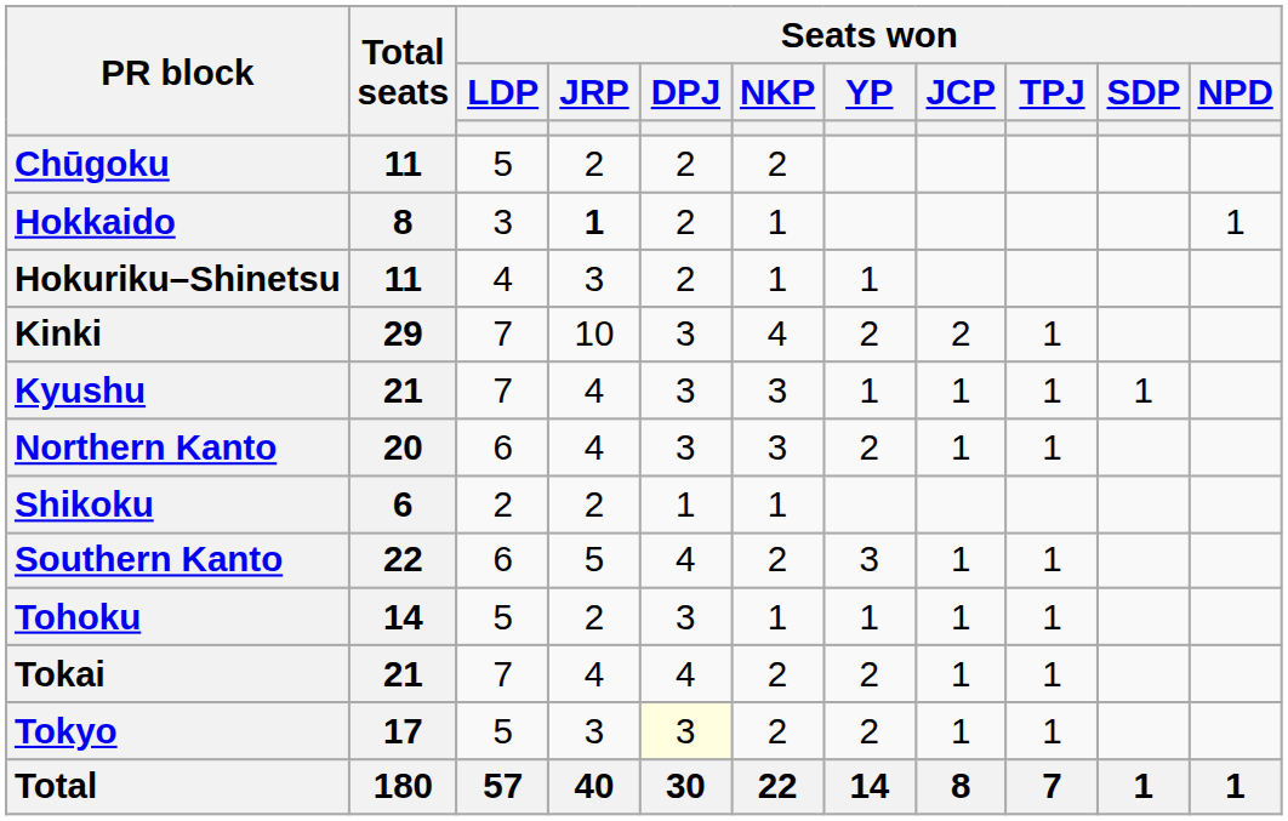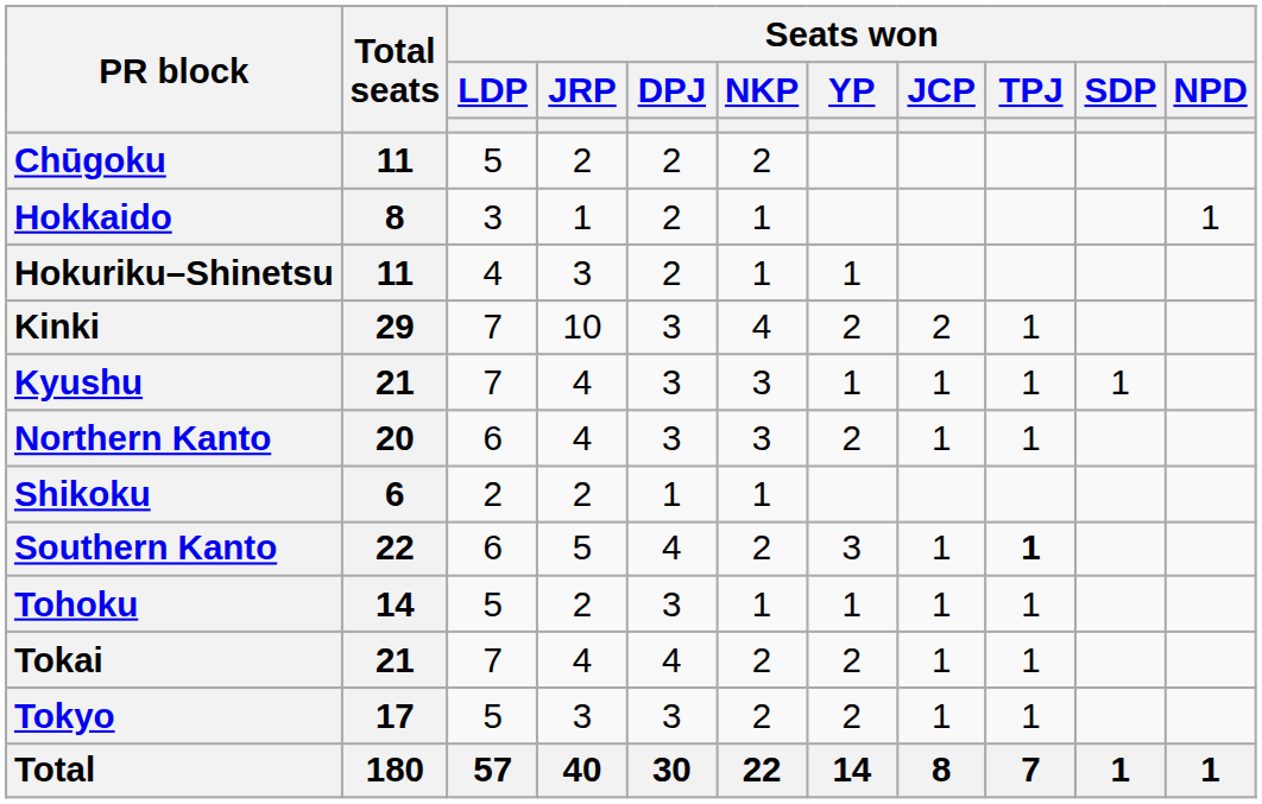Hokkaido | Seats won / JRP: bold -> normal
Southern Kanto | Seats won / TPJ: normal -> bold
Tokyo | Seats won / DPJ: lightyellow background -> no background
